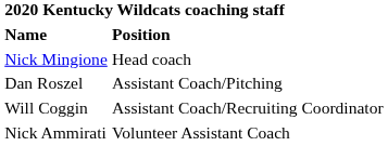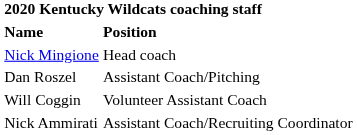Will Coggin | Position: Assistant Coach/Recruiting Coordinator -> Volunteer Assistant Coach
Nick Ammirati | Position: Volunteer Assistant Coach -> Assistant Coach/Recruiting Coordinator
